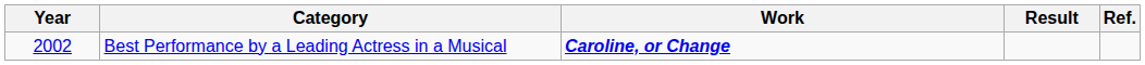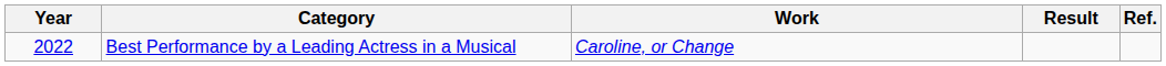row 2 | Year: 2002 -> 2022
row 2 | Work: bold -> normal
